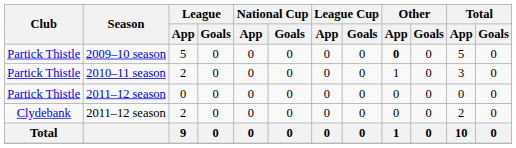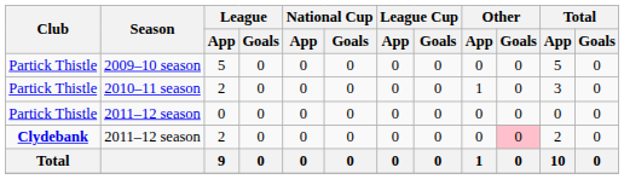2009–10 season | Other / App: bold -> normal
2011–12 season / 2 | Club: normal -> bold
2011–12 season / 2 | Other / Goals: no background -> pink background
